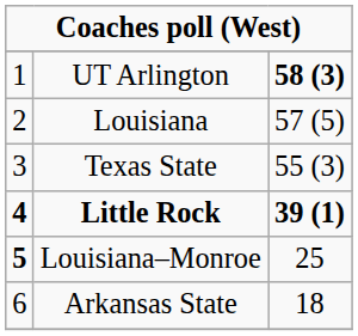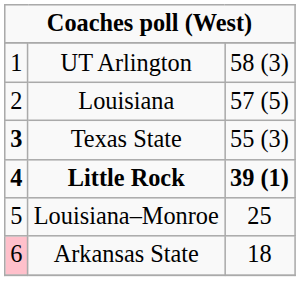UT Arlington | column 3: bold -> normal
Texas State | column 1: normal -> bold
Louisiana–Monroe | column 1: bold -> normal
Arkansas State | column 1: no background -> pink background
